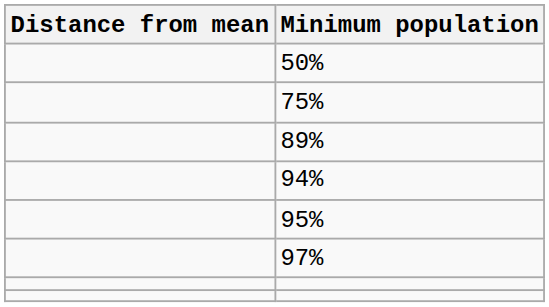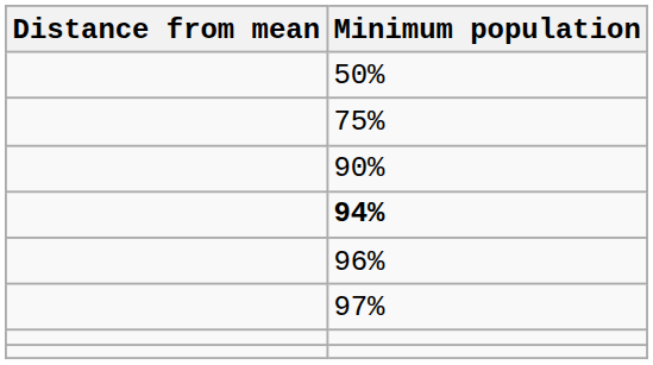row 4 | Minimum population: 89% -> 90%
row 5 | Minimum population: normal -> bold
row 6 | Minimum population: 95% -> 96%
